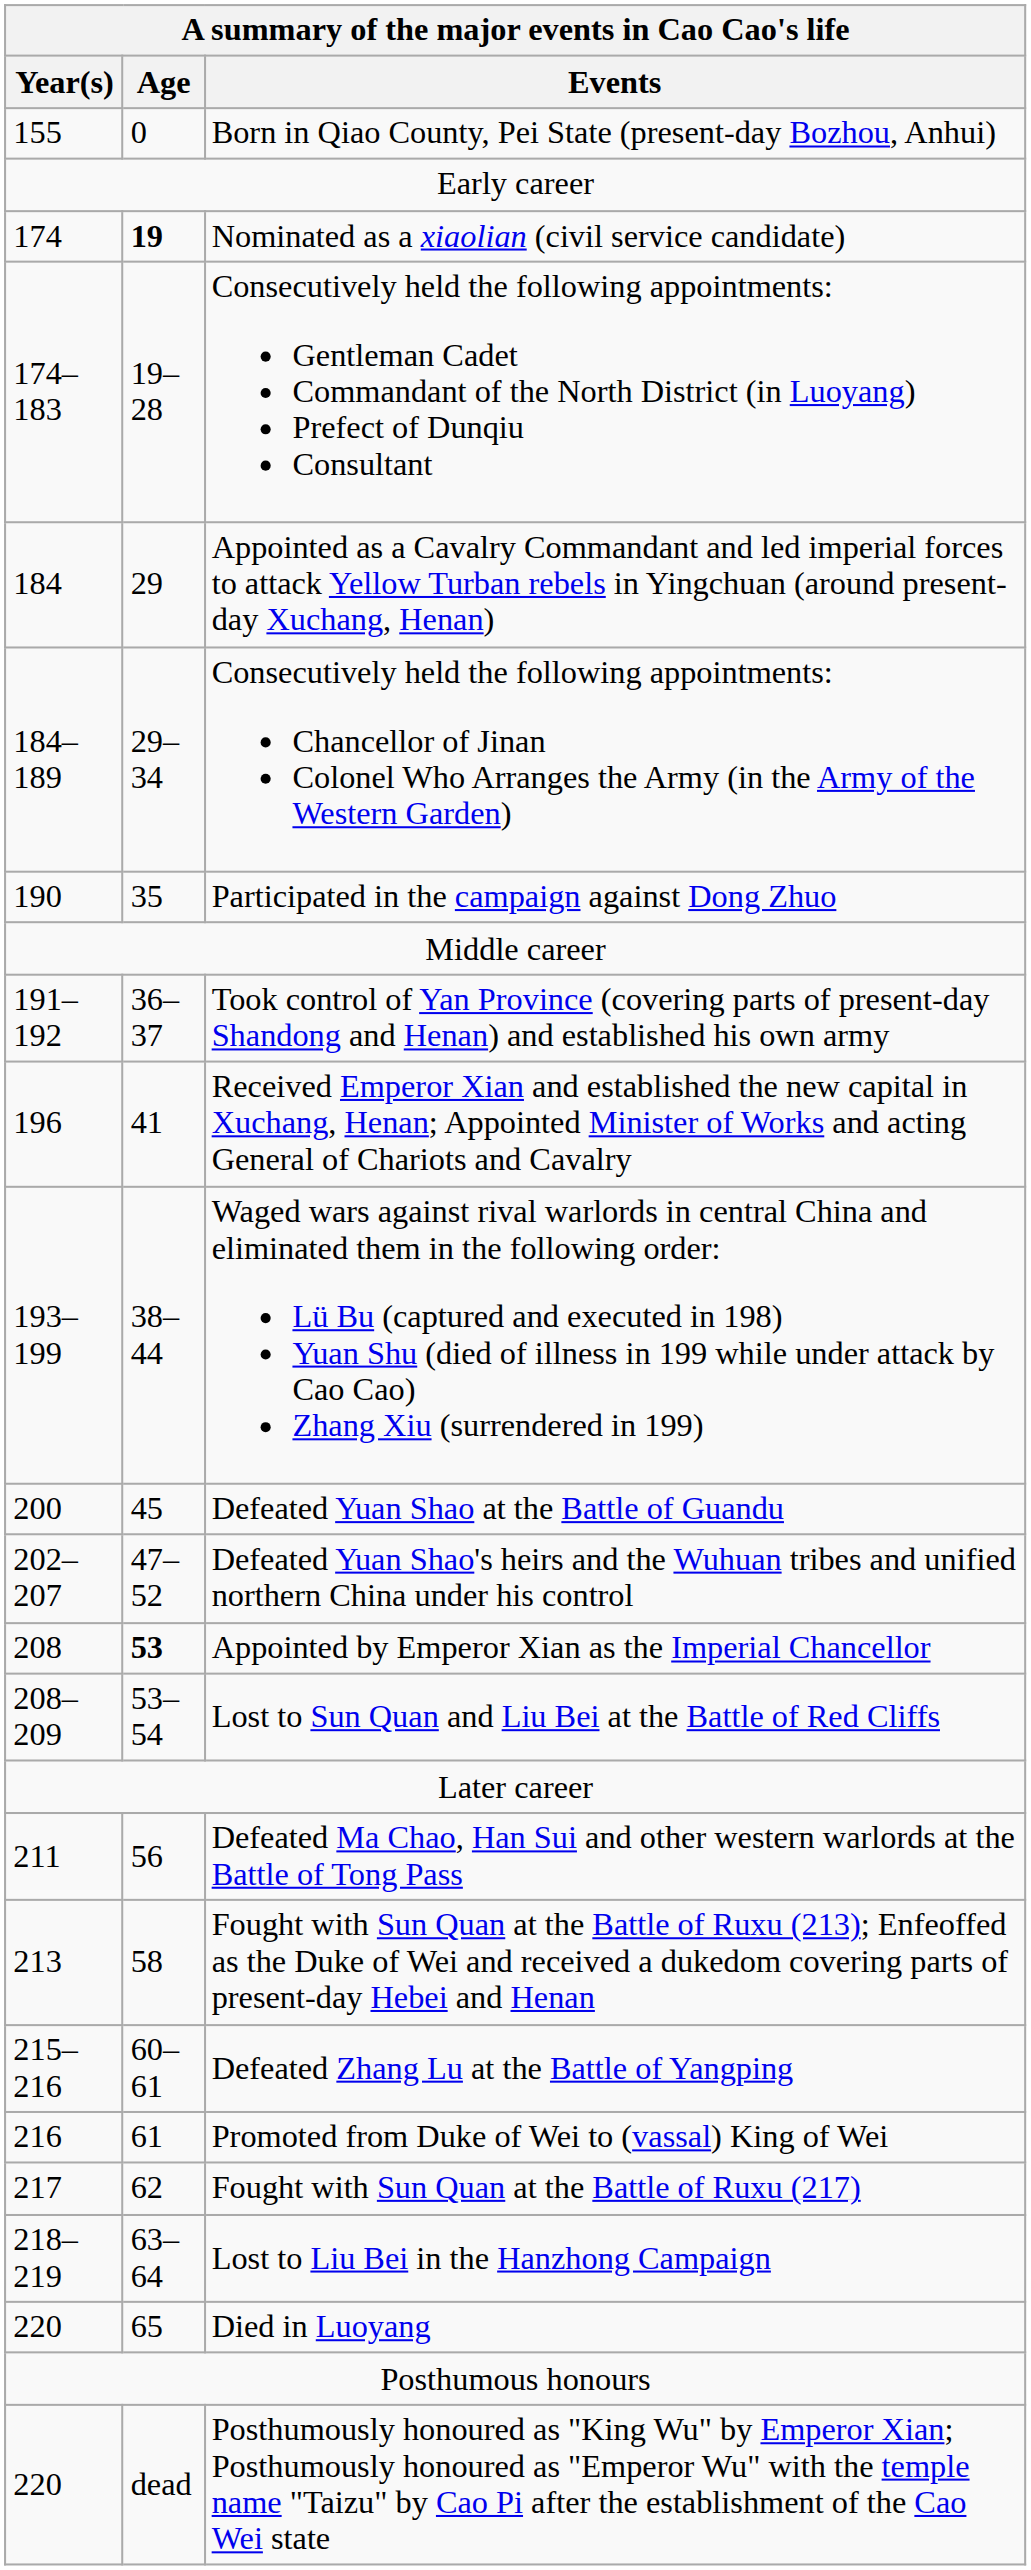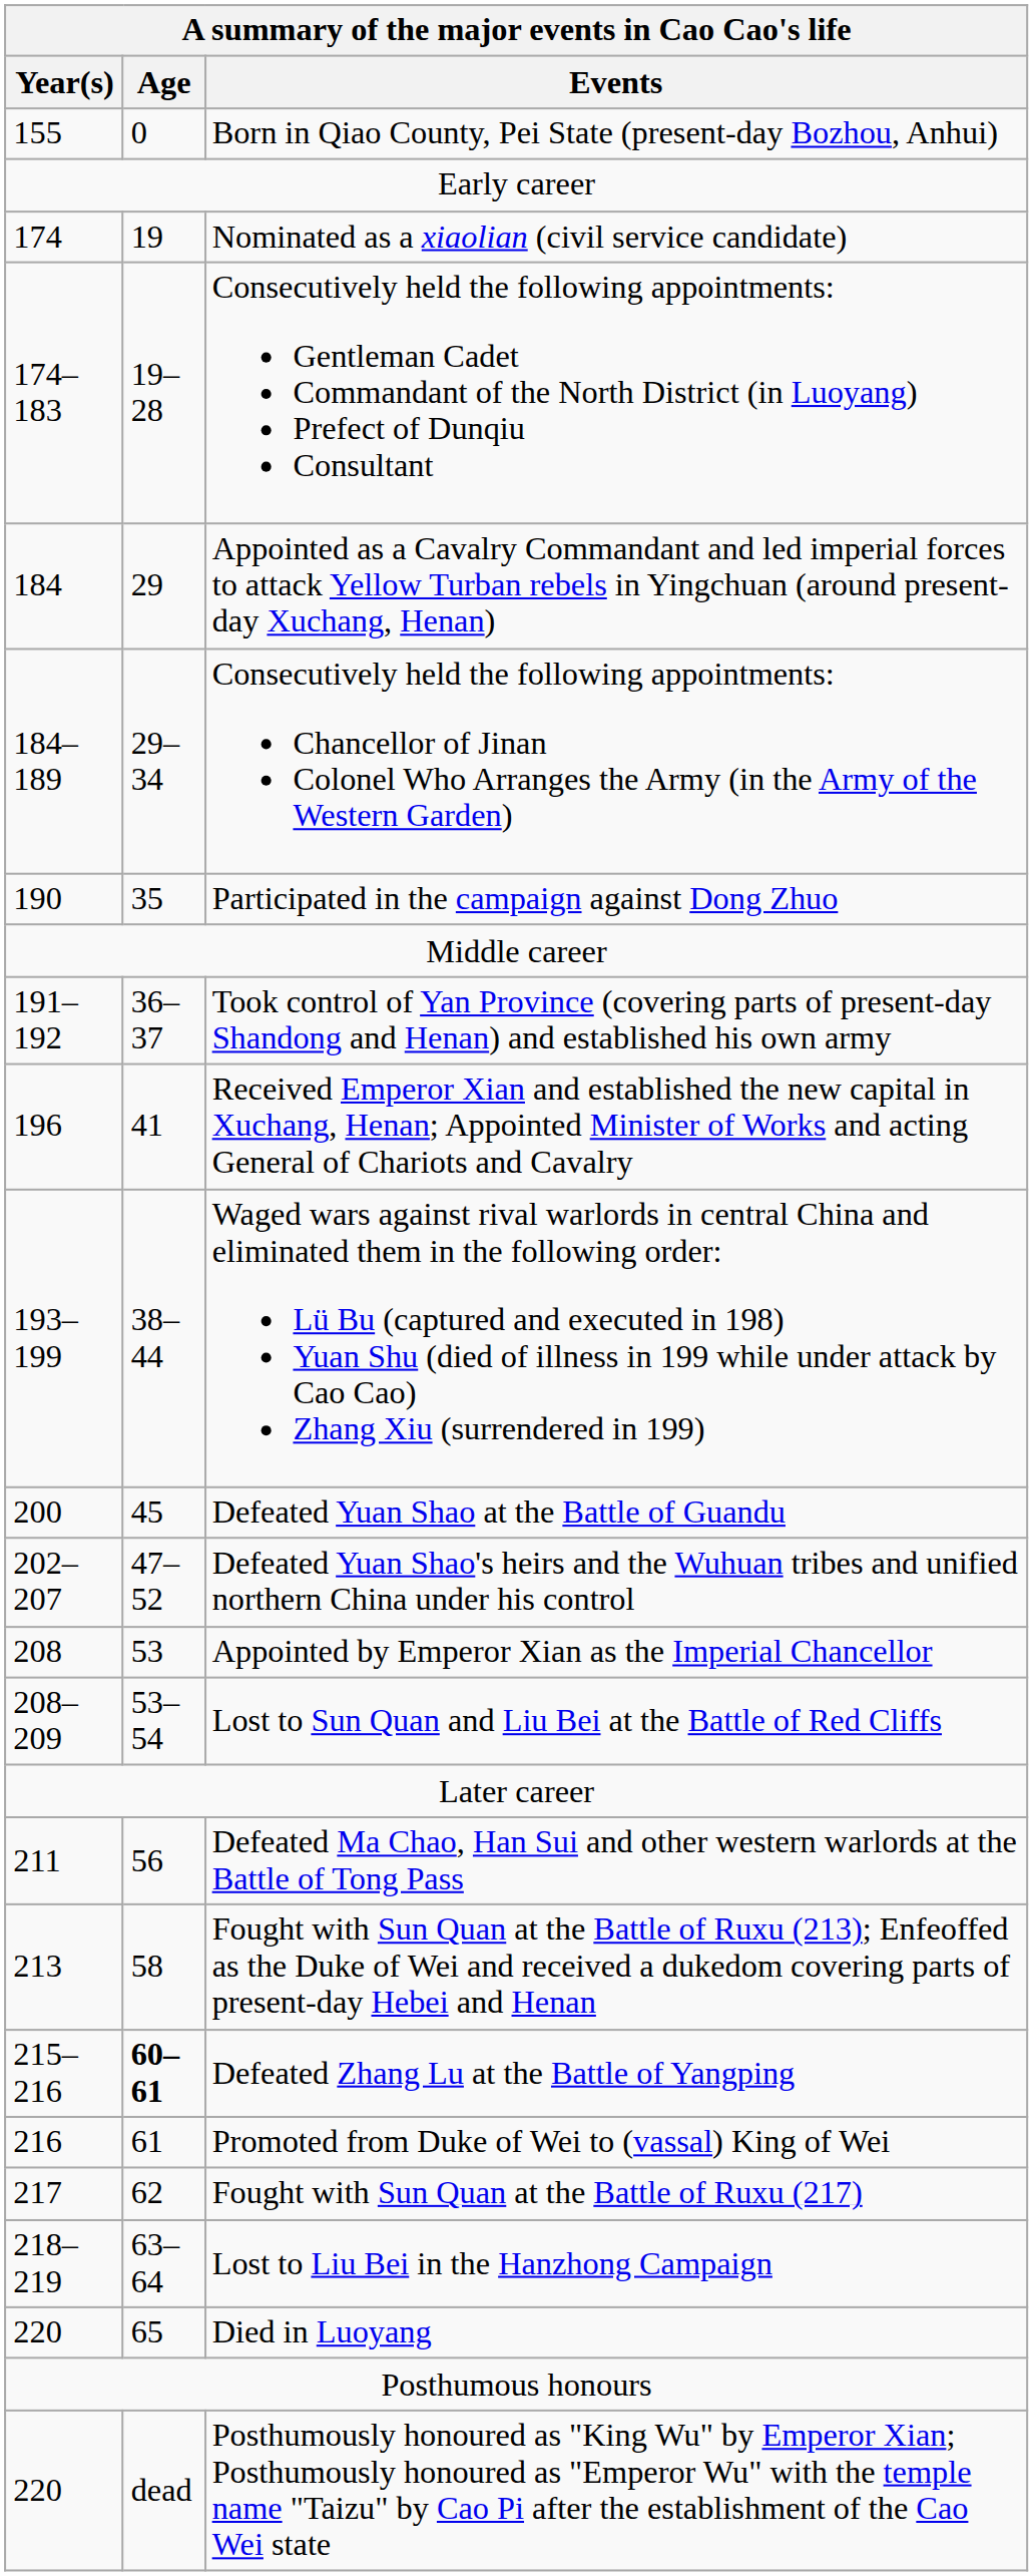Nominated as a xiaolian (civil service candidate) | Age: bold -> normal
Appointed by Emperor Xian as the Imperial Chancellor | Age: bold -> normal
Defeated Zhang Lu at the Battle of Yangping | Age: normal -> bold
